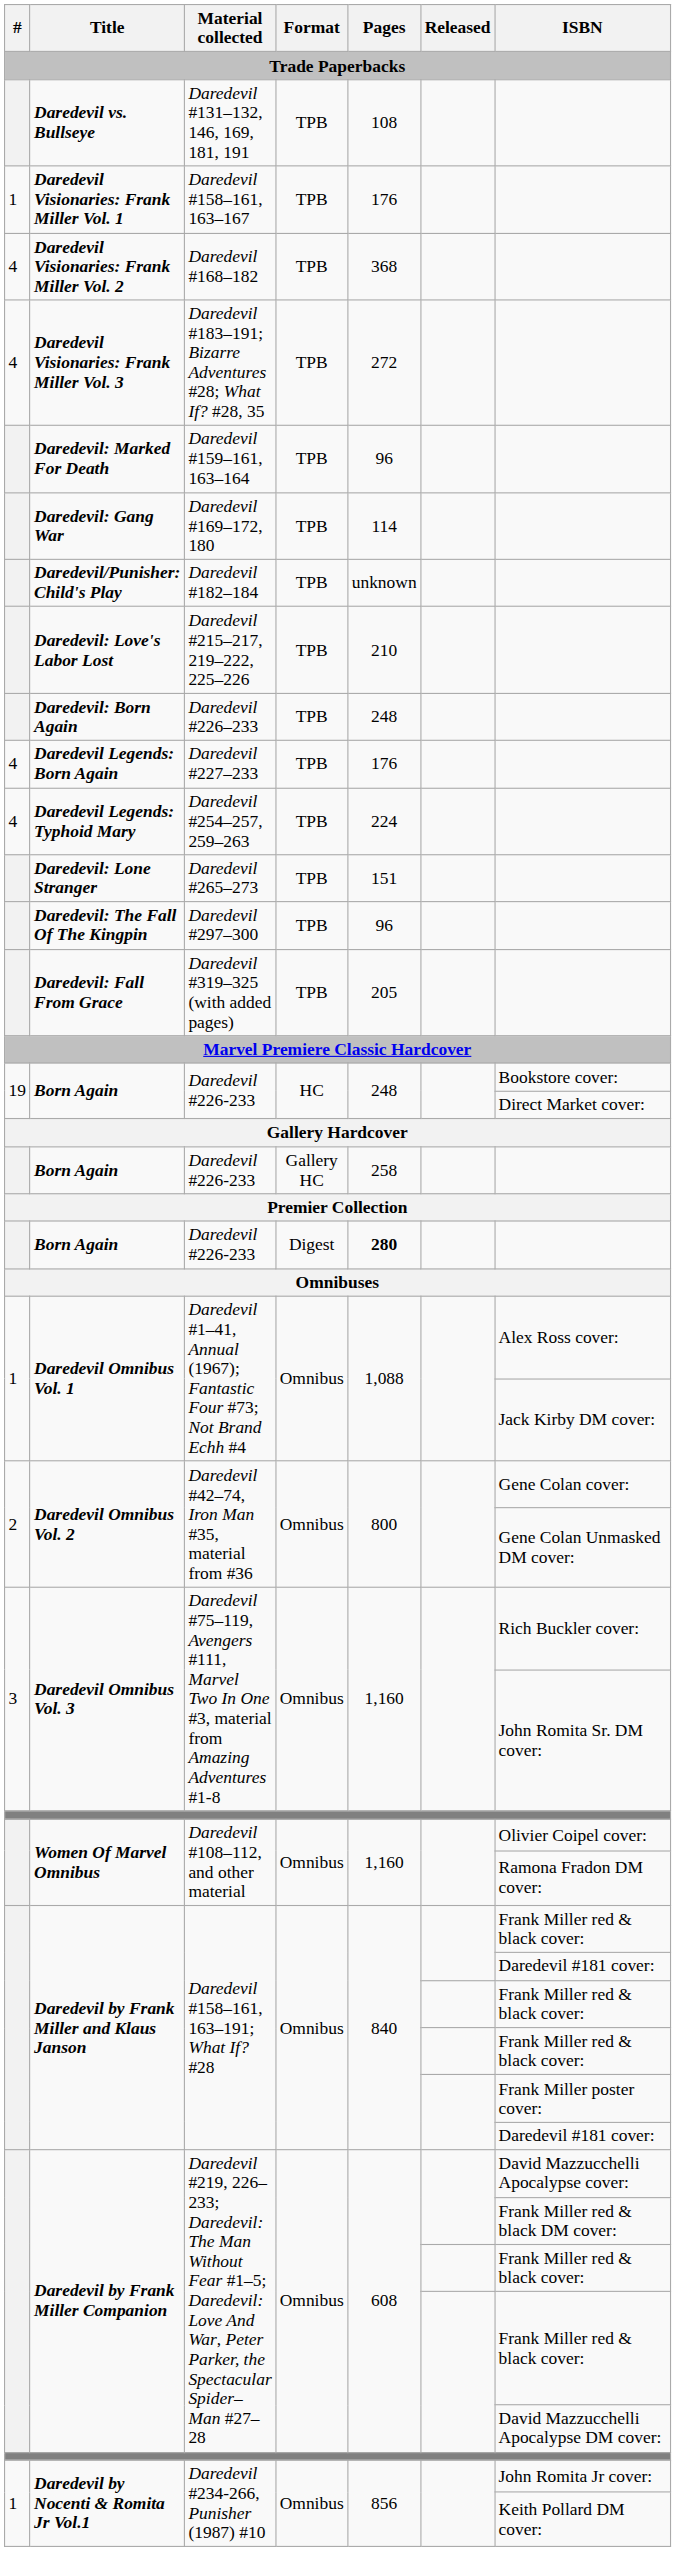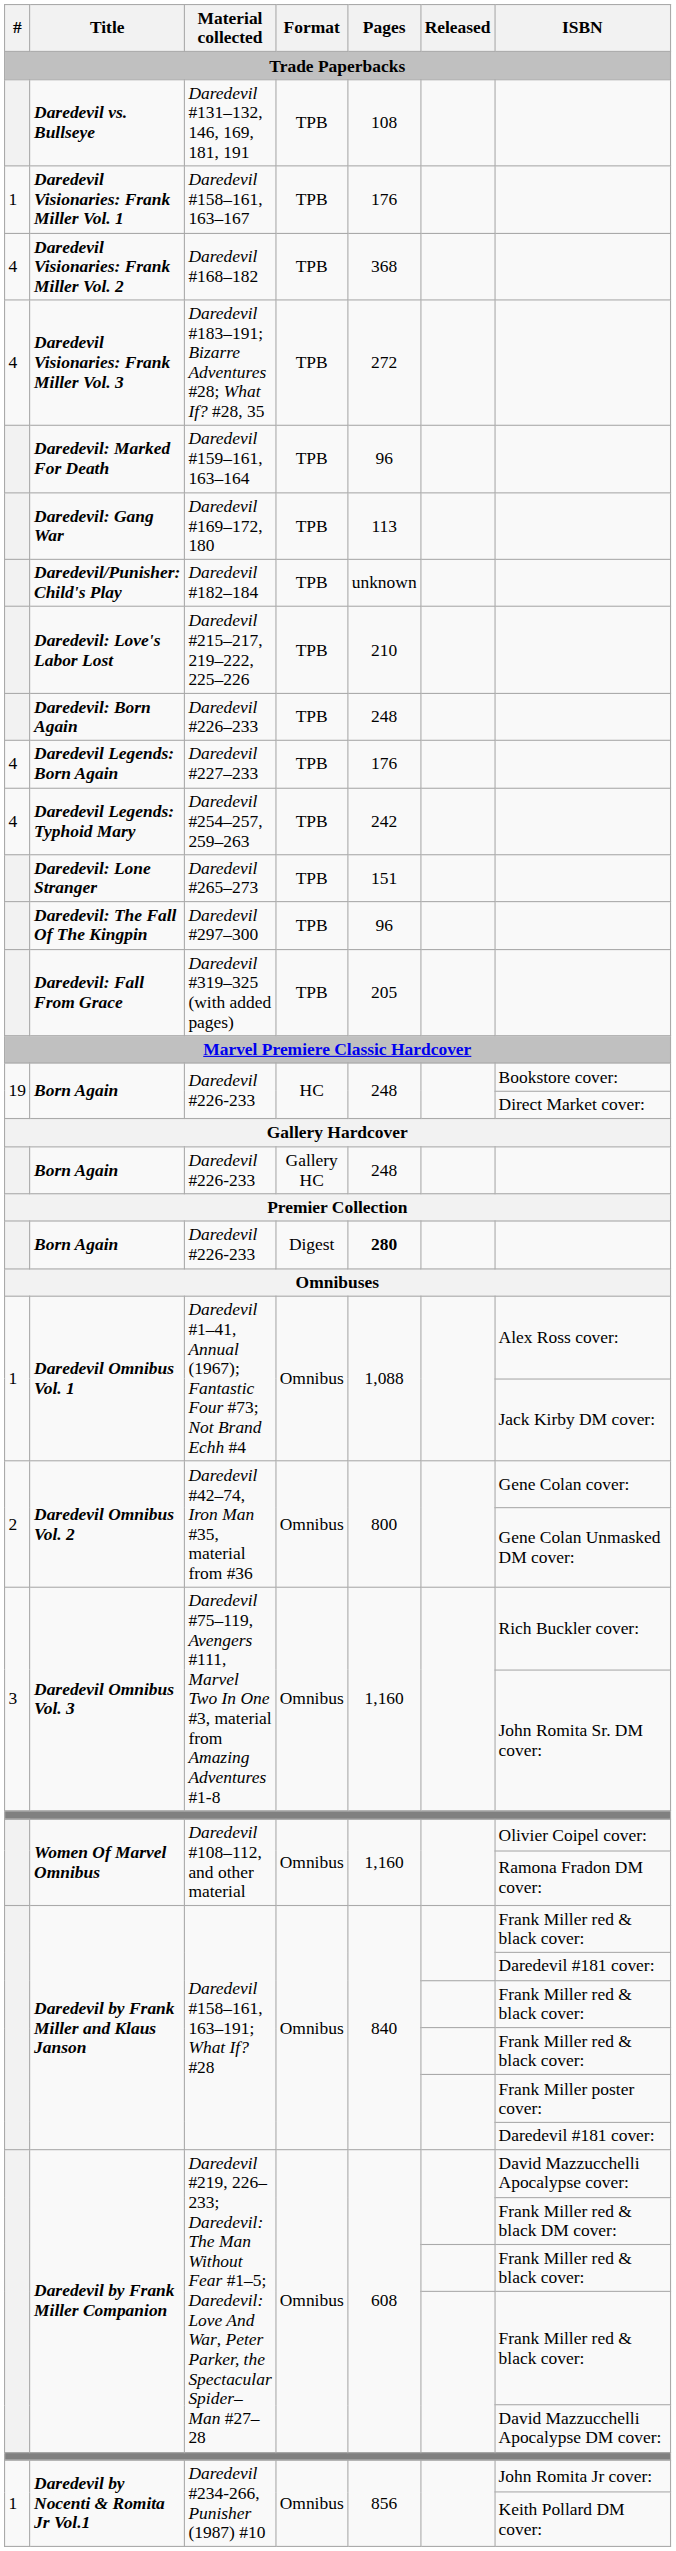Daredevil: Gang War | Pages: 114 -> 113
Daredevil Legends: Typhoid Mary | Pages: 224 -> 242
Born Again / Gallery HC | Pages: 258 -> 248
